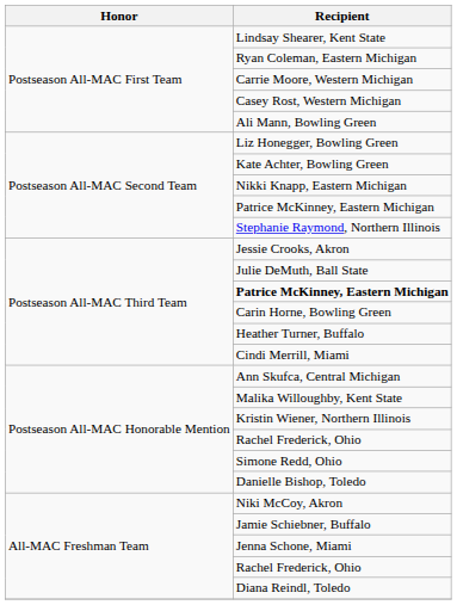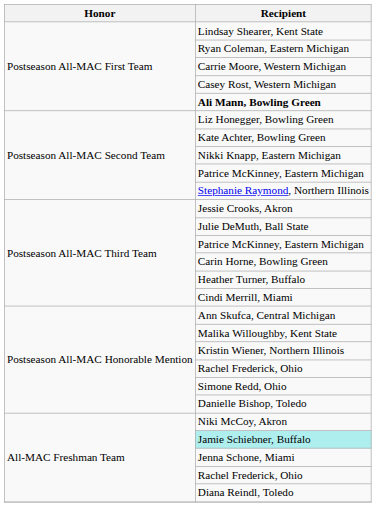row 6 | Recipient: normal -> bold
row 14 | Recipient: bold -> normal
row 25 | Recipient: no background -> paleturquoise background
